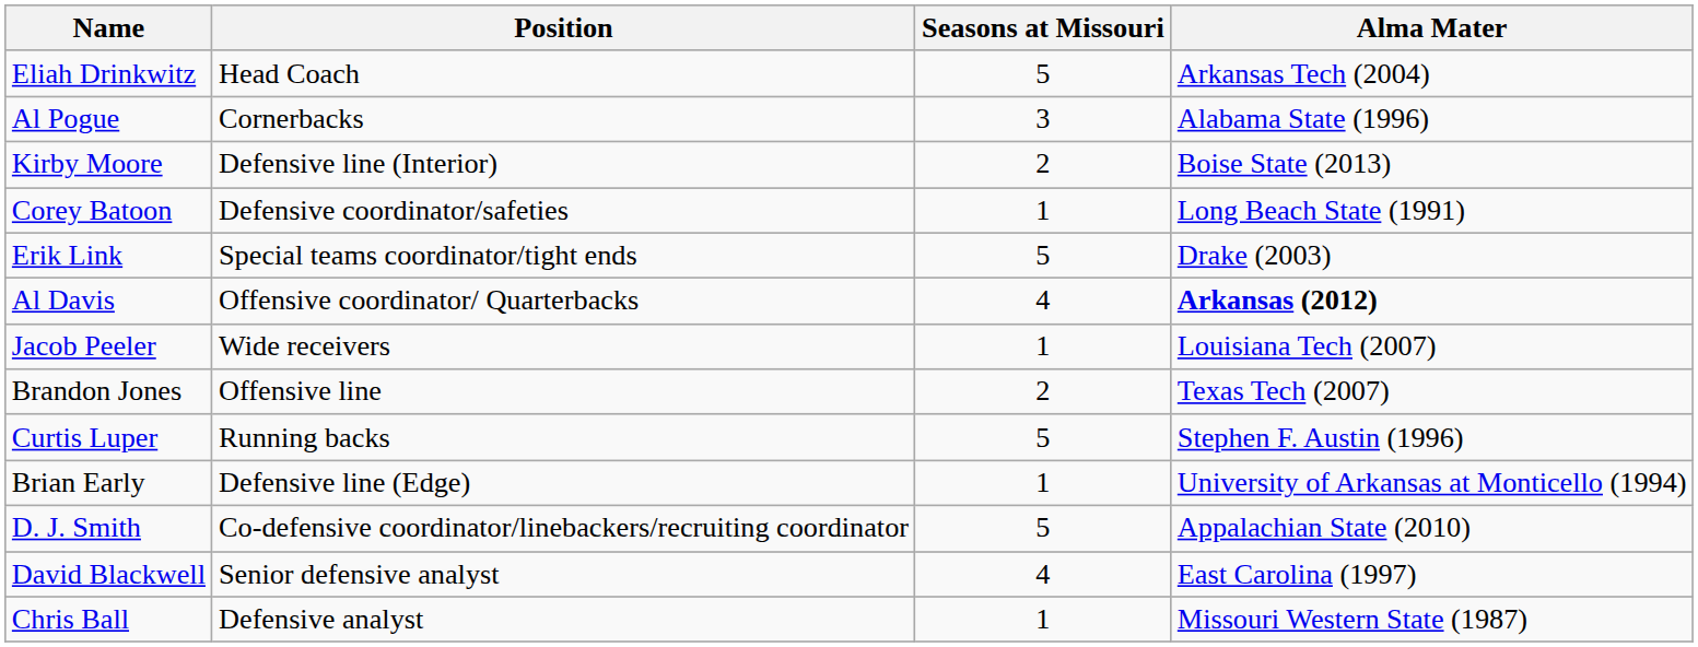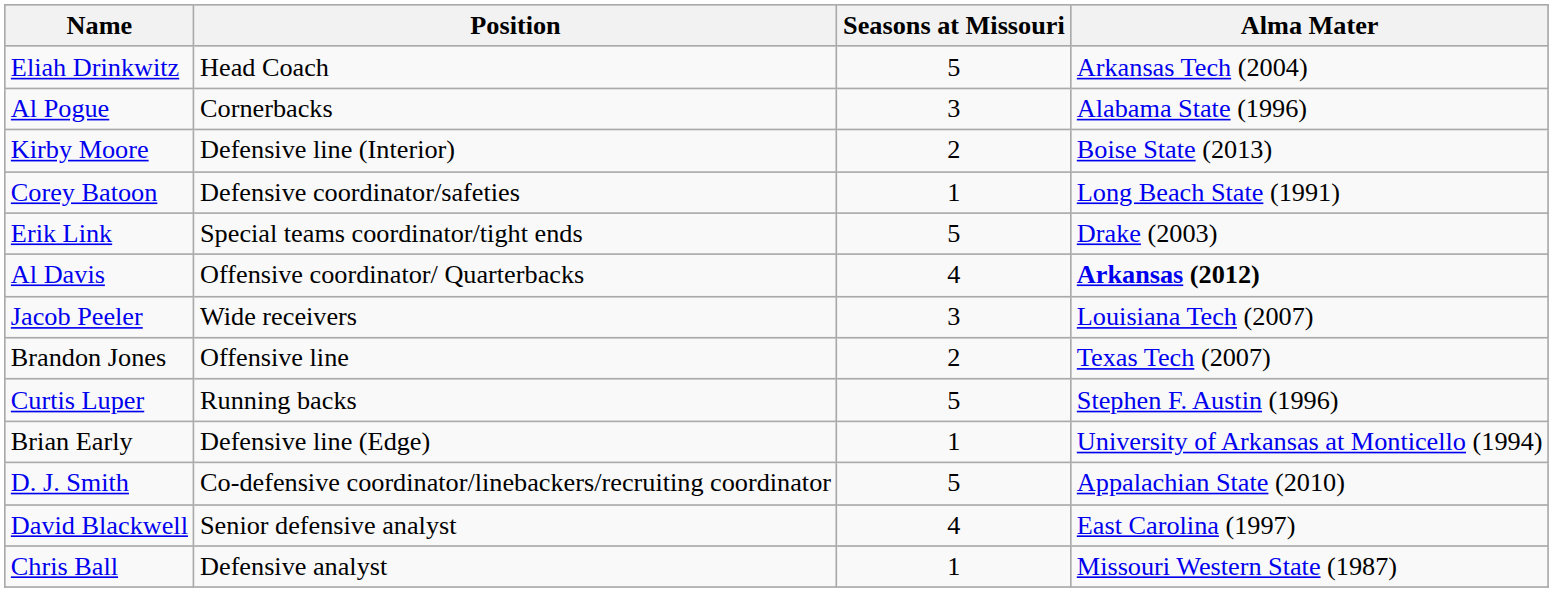Jacob Peeler | Seasons at Missouri: 1 -> 3
